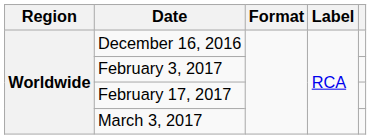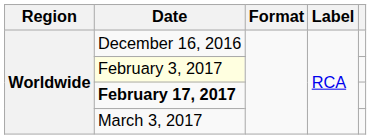February 3, 2017 | Date: no background -> lightyellow background
February 17, 2017 | Date: normal -> bold
